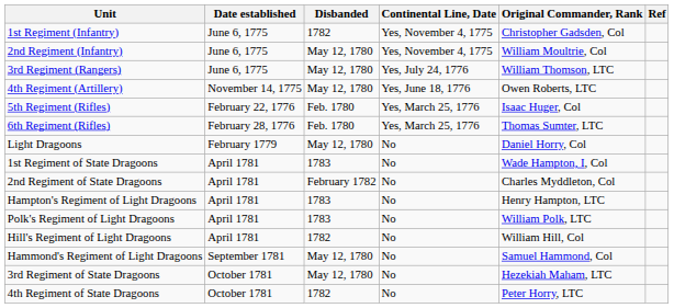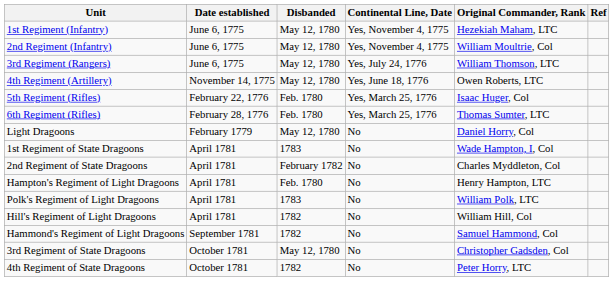1st Regiment (Infantry) | Disbanded: 1782 -> May 12, 1780
1st Regiment (Infantry) | Original Commander, Rank: Christopher Gadsden, Col -> Hezekiah Maham, LTC
Hampton's Regiment of Light Dragoons | Disbanded: 1783 -> Feb. 1780
Hammond's Regiment of Light Dragoons | Disbanded: May 12, 1780 -> 1782
3rd Regiment of State Dragoons | Original Commander, Rank: Hezekiah Maham, LTC -> Christopher Gadsden, Col
